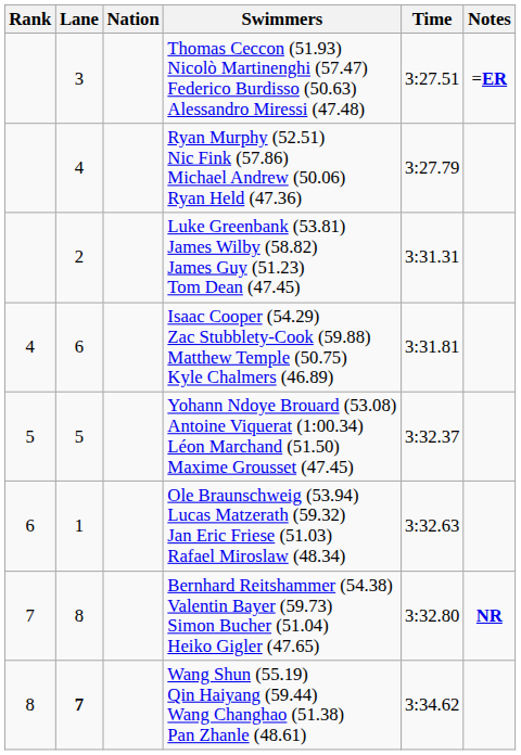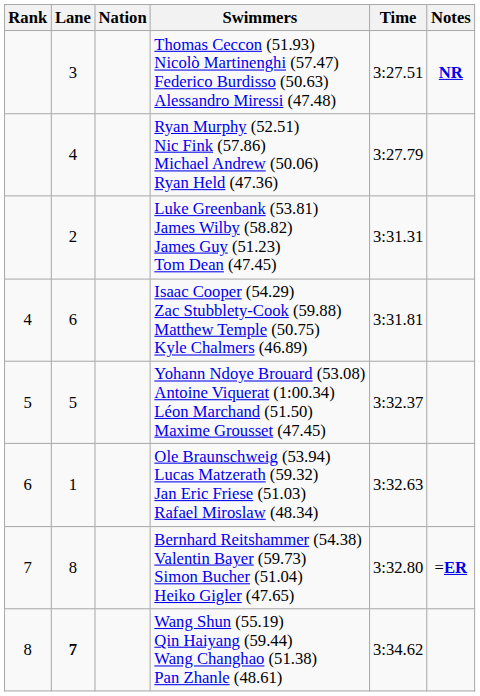row 2 | Notes: =ER -> NR
row 8 | Notes: NR -> =ER
